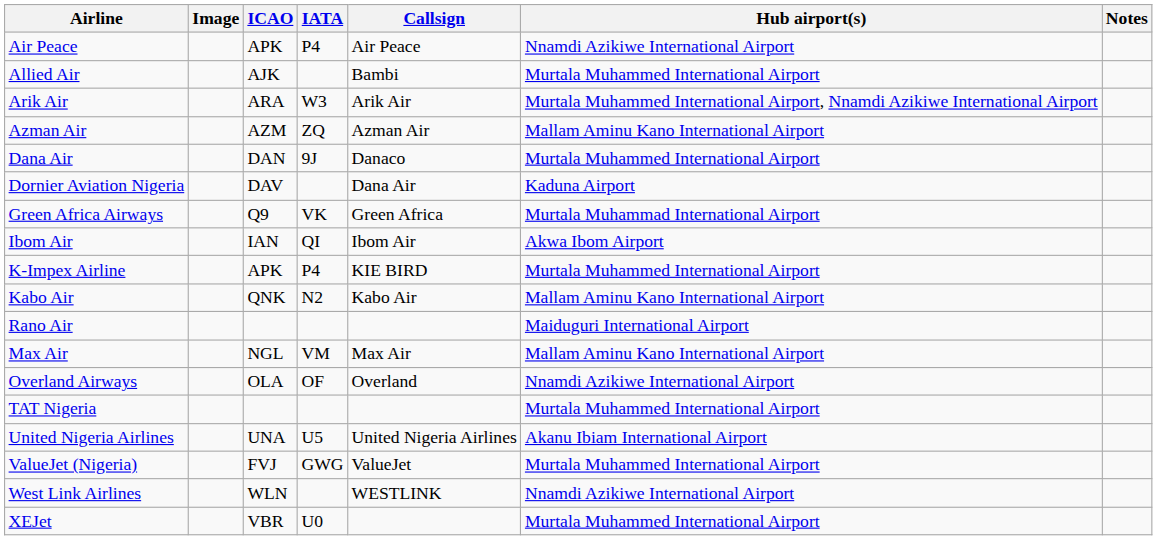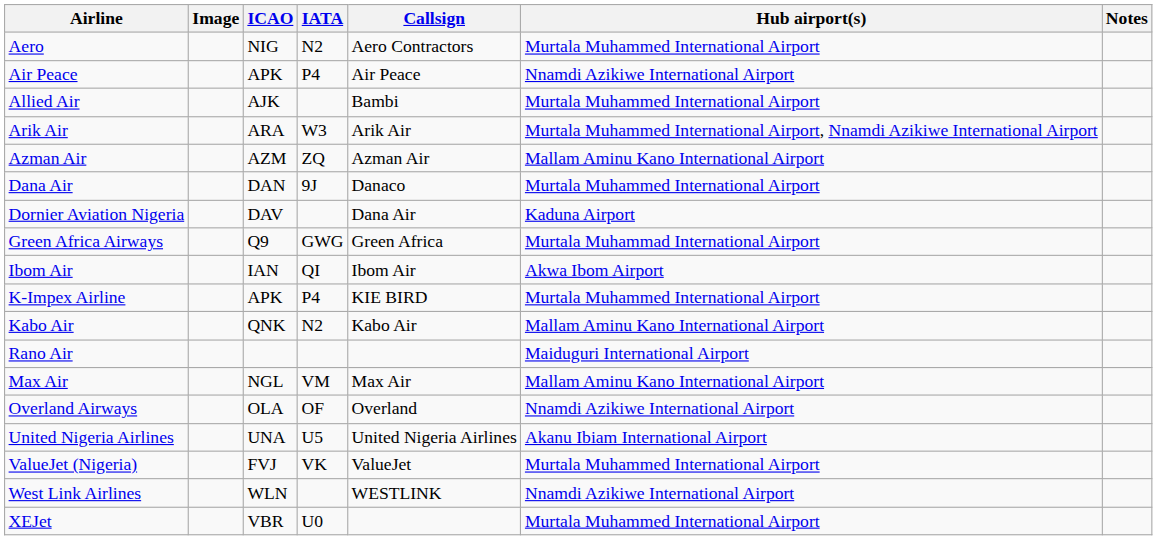+ row: Aero | NIG | N2 | Aero Contractors | Murtala Muhammed International Airport
Green Africa Airways | IATA: VK -> GWG
- row: TAT Nigeria | Murtala Muhammed International Airport
ValueJet (Nigeria) | IATA: GWG -> VK
